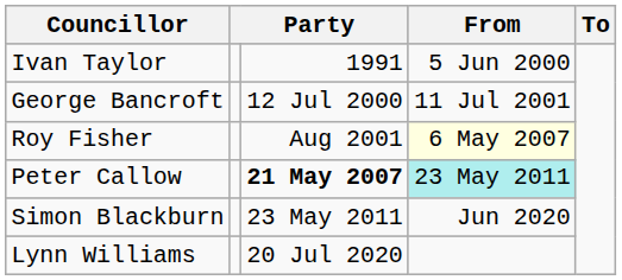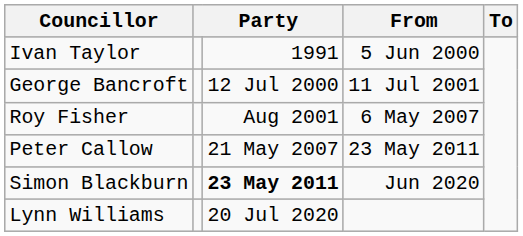Roy Fisher | From: lightyellow background -> no background
Peter Callow | column 3: bold -> normal
Peter Callow | From: paleturquoise background -> no background
Simon Blackburn | column 3: normal -> bold
